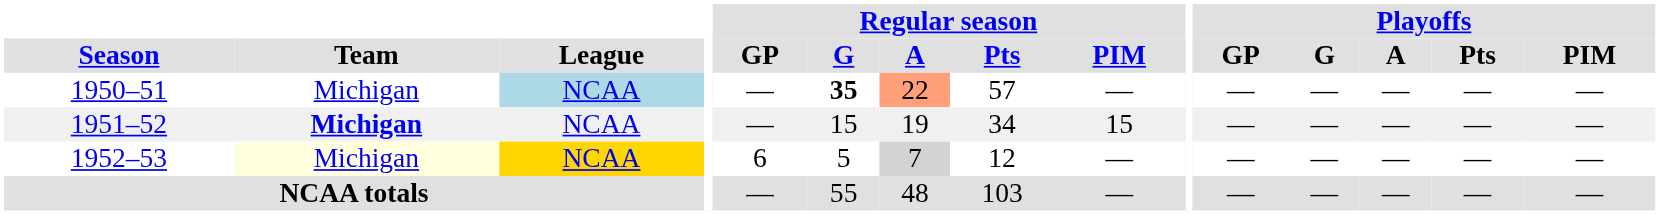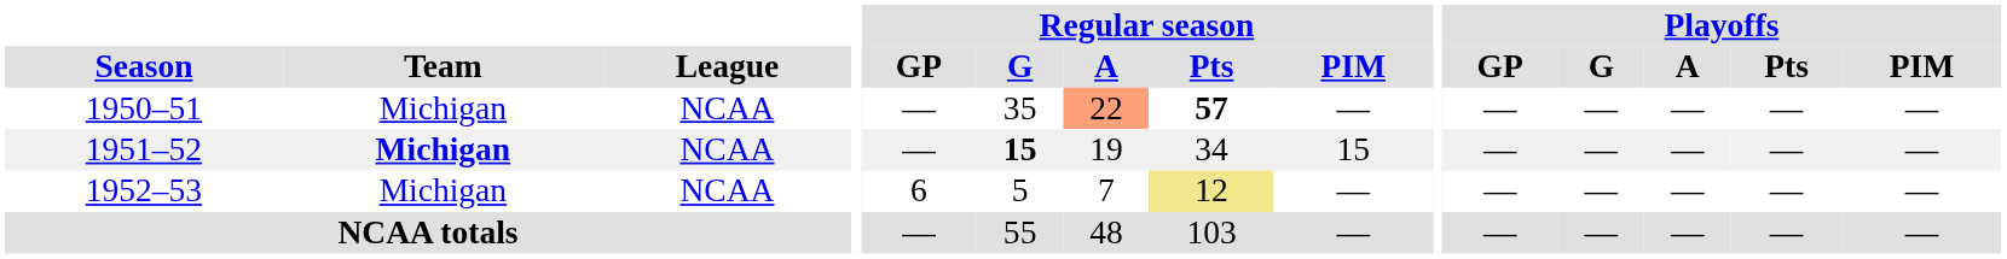1950–51 | League: lightblue background -> no background
1950–51 | Regular season / G: bold -> normal
1950–51 | Regular season / Pts: normal -> bold
1951–52 | Regular season / G: normal -> bold
1952–53 | Team: lightyellow background -> no background
1952–53 | League: gold background -> no background
1952–53 | Regular season / A: lightgrey background -> no background
1952–53 | Regular season / Pts: no background -> khaki background
